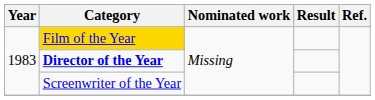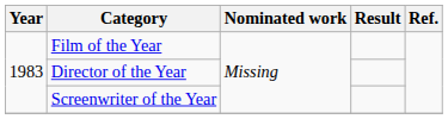Film of the Year | Category: gold background -> no background
Director of the Year | Category: bold -> normal
